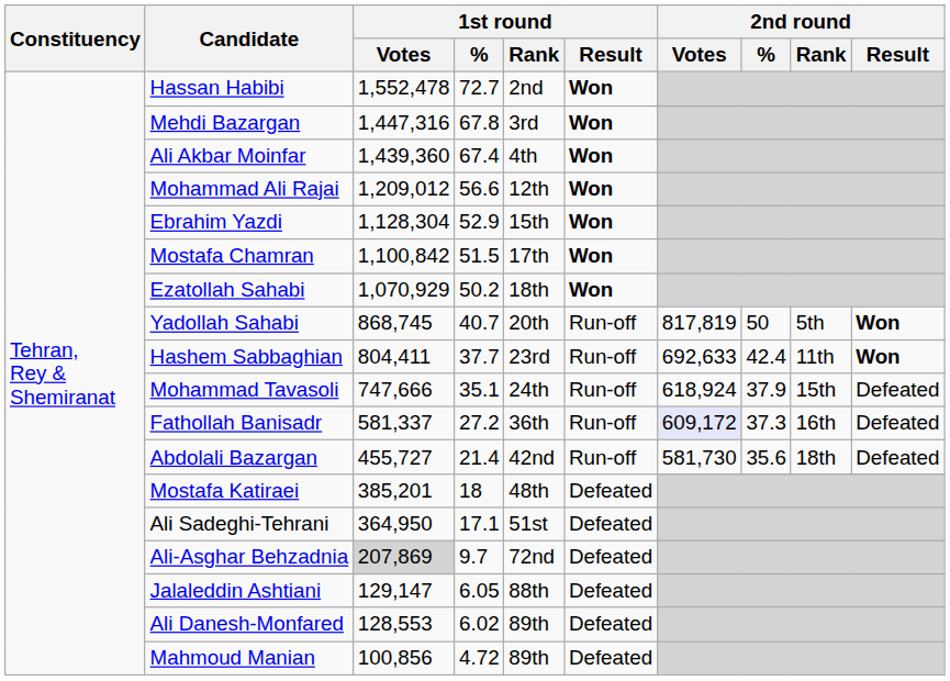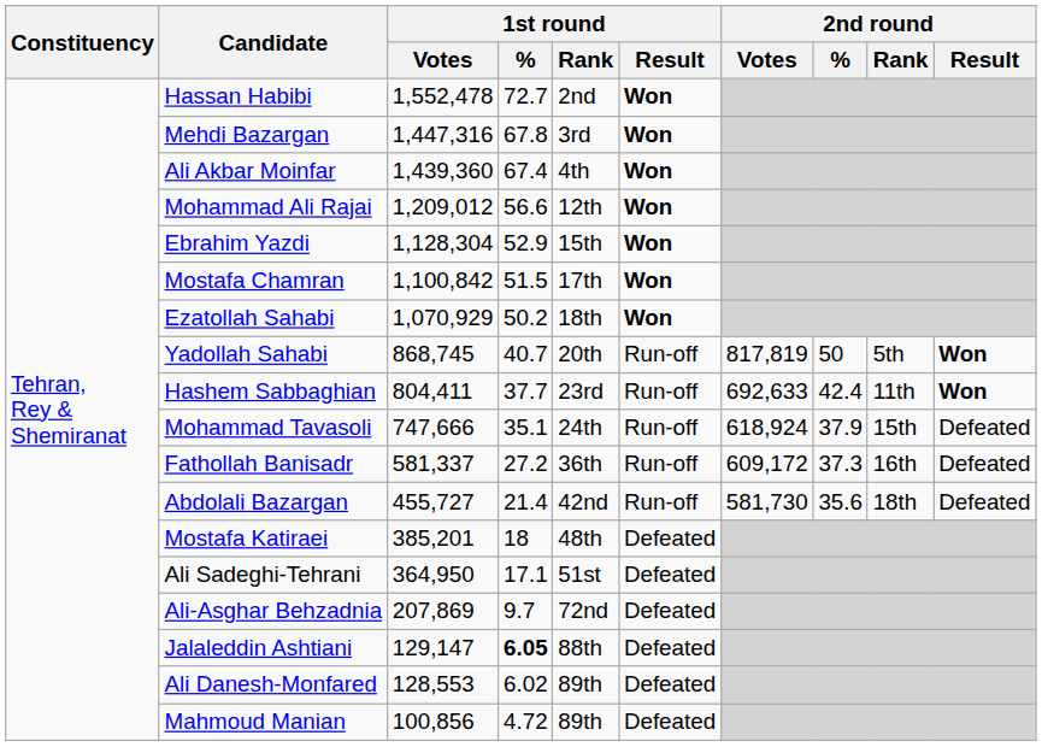Fathollah Banisadr | 2nd round / Votes: lavender background -> no background
Ali-Asghar Behzadnia | 1st round / Votes: lightgrey background -> no background
Jalaleddin Ashtiani | 1st round / %: normal -> bold
